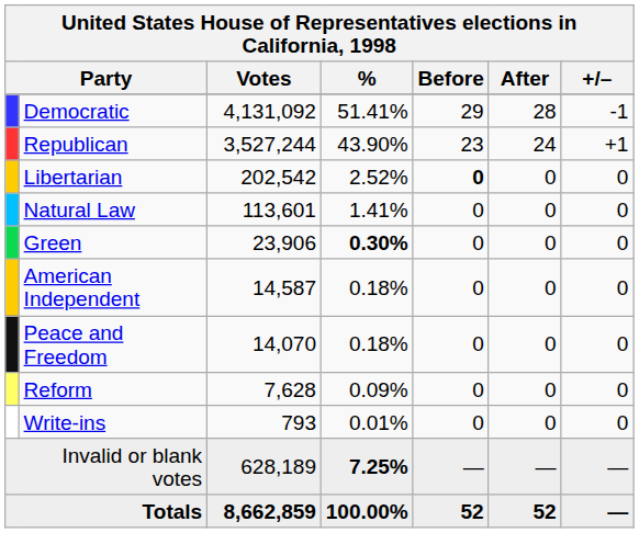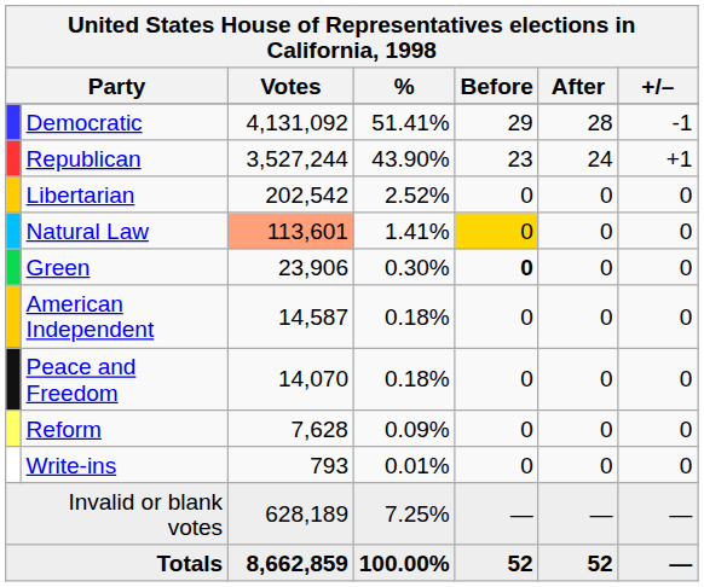Libertarian | Before: bold -> normal
Natural Law | Votes: no background -> lightsalmon background
Natural Law | Before: no background -> gold background
Green | %: bold -> normal
Green | Before: normal -> bold
Invalid or blank votes | %: bold -> normal
